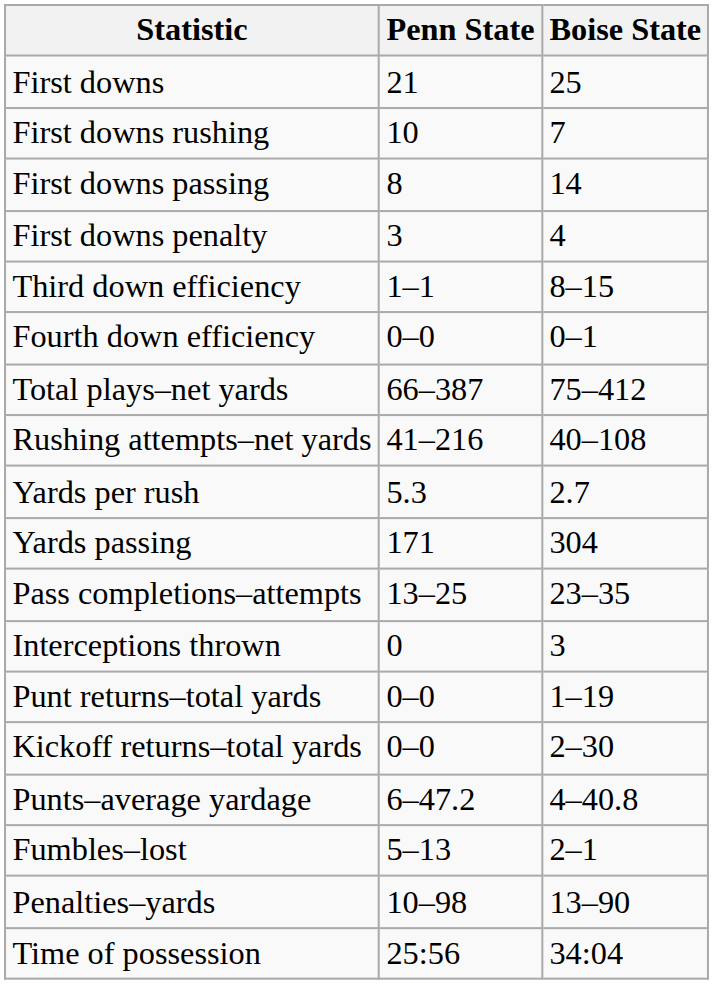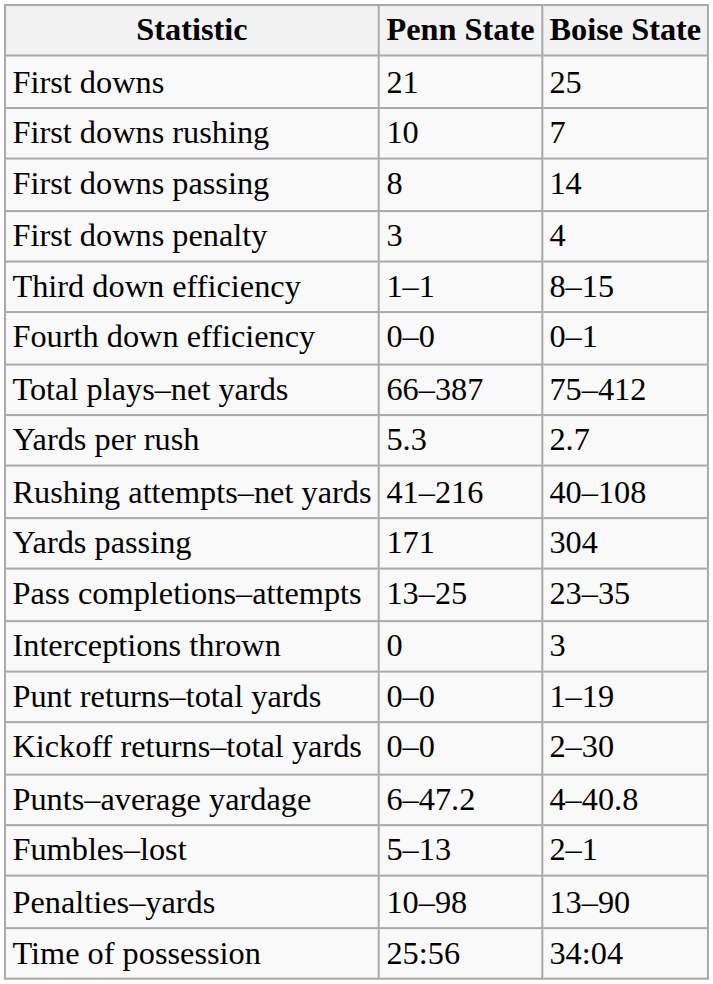rows swapped: Rushing attempts–net yards <-> Yards per rush
